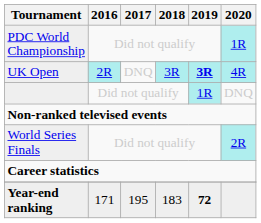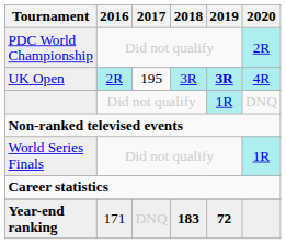PDC World Championship | 2020: 1R -> 2R
UK Open | 2017: DNQ -> 195
World Series Finals | 2020: 2R -> 1R
Year-end ranking | 2017: 195 -> DNQ
Year-end ranking | 2018: normal -> bold
